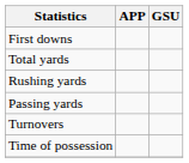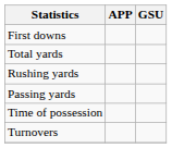rows swapped: Turnovers <-> Time of possession
